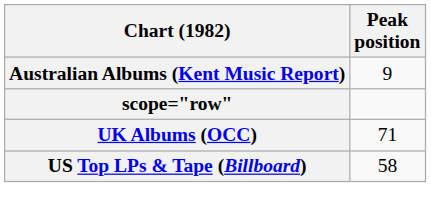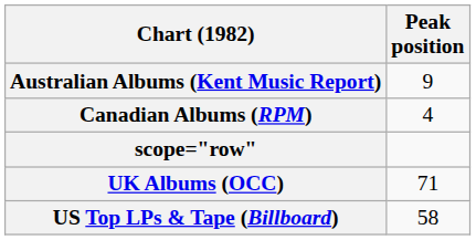+ row: Canadian Albums (RPM) | 4
